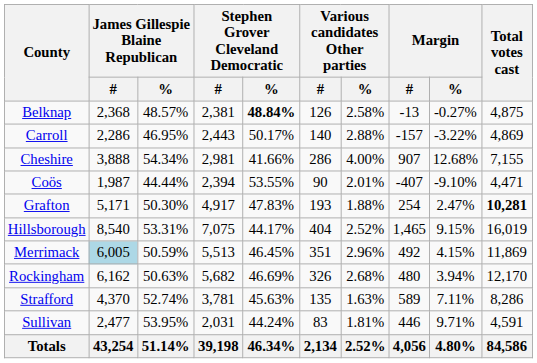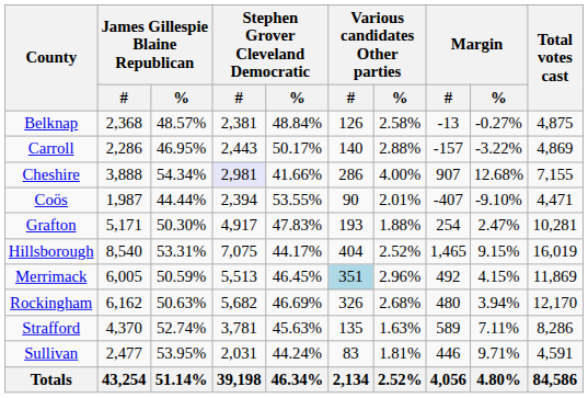Belknap | Stephen Grover Cleveland Democratic / %: bold -> normal
Cheshire | Stephen Grover Cleveland Democratic / #: no background -> lavender background
Grafton | Total votes cast: bold -> normal
Merrimack | James Gillespie Blaine Republican / #: lightblue background -> no background
Merrimack | Various candidates Other parties / #: no background -> lightblue background
